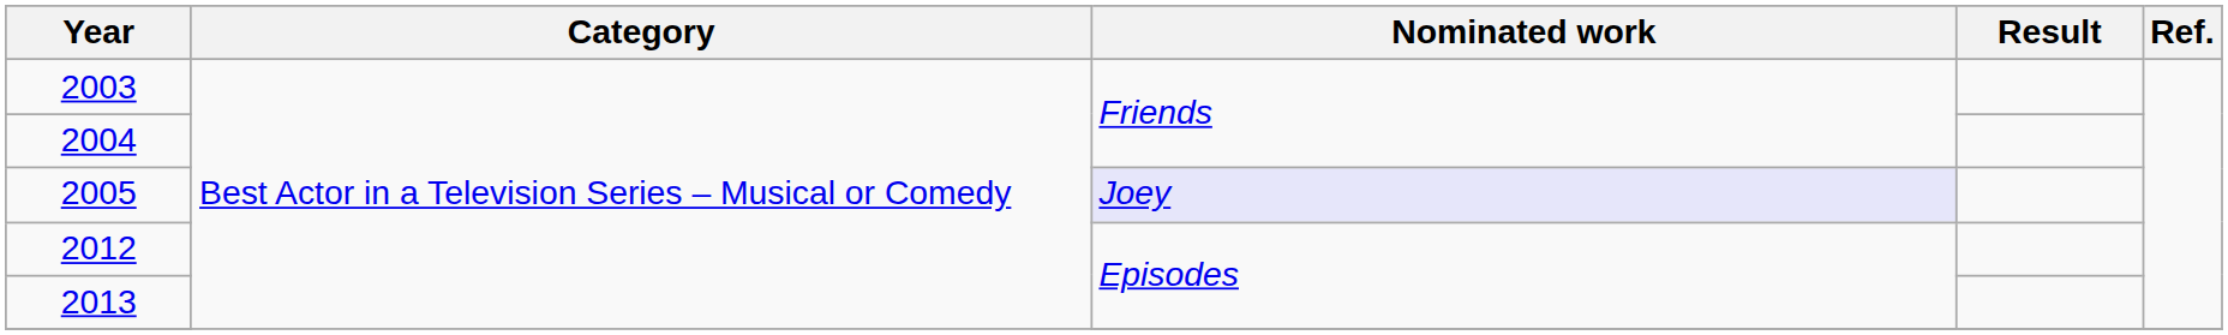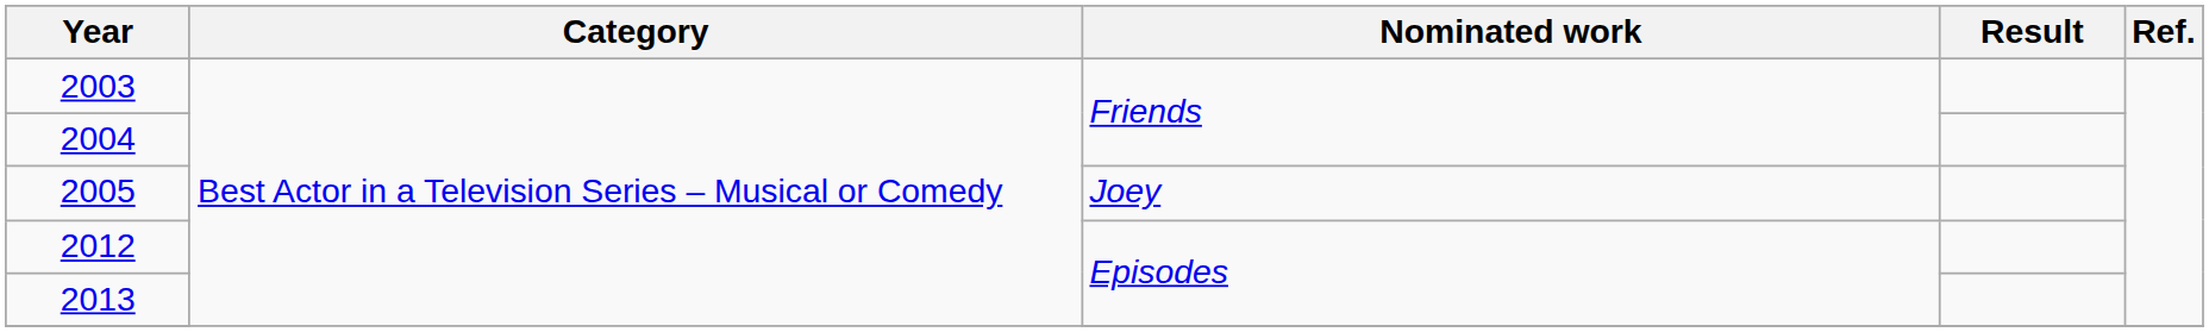2005 | Nominated work: lavender background -> no background
